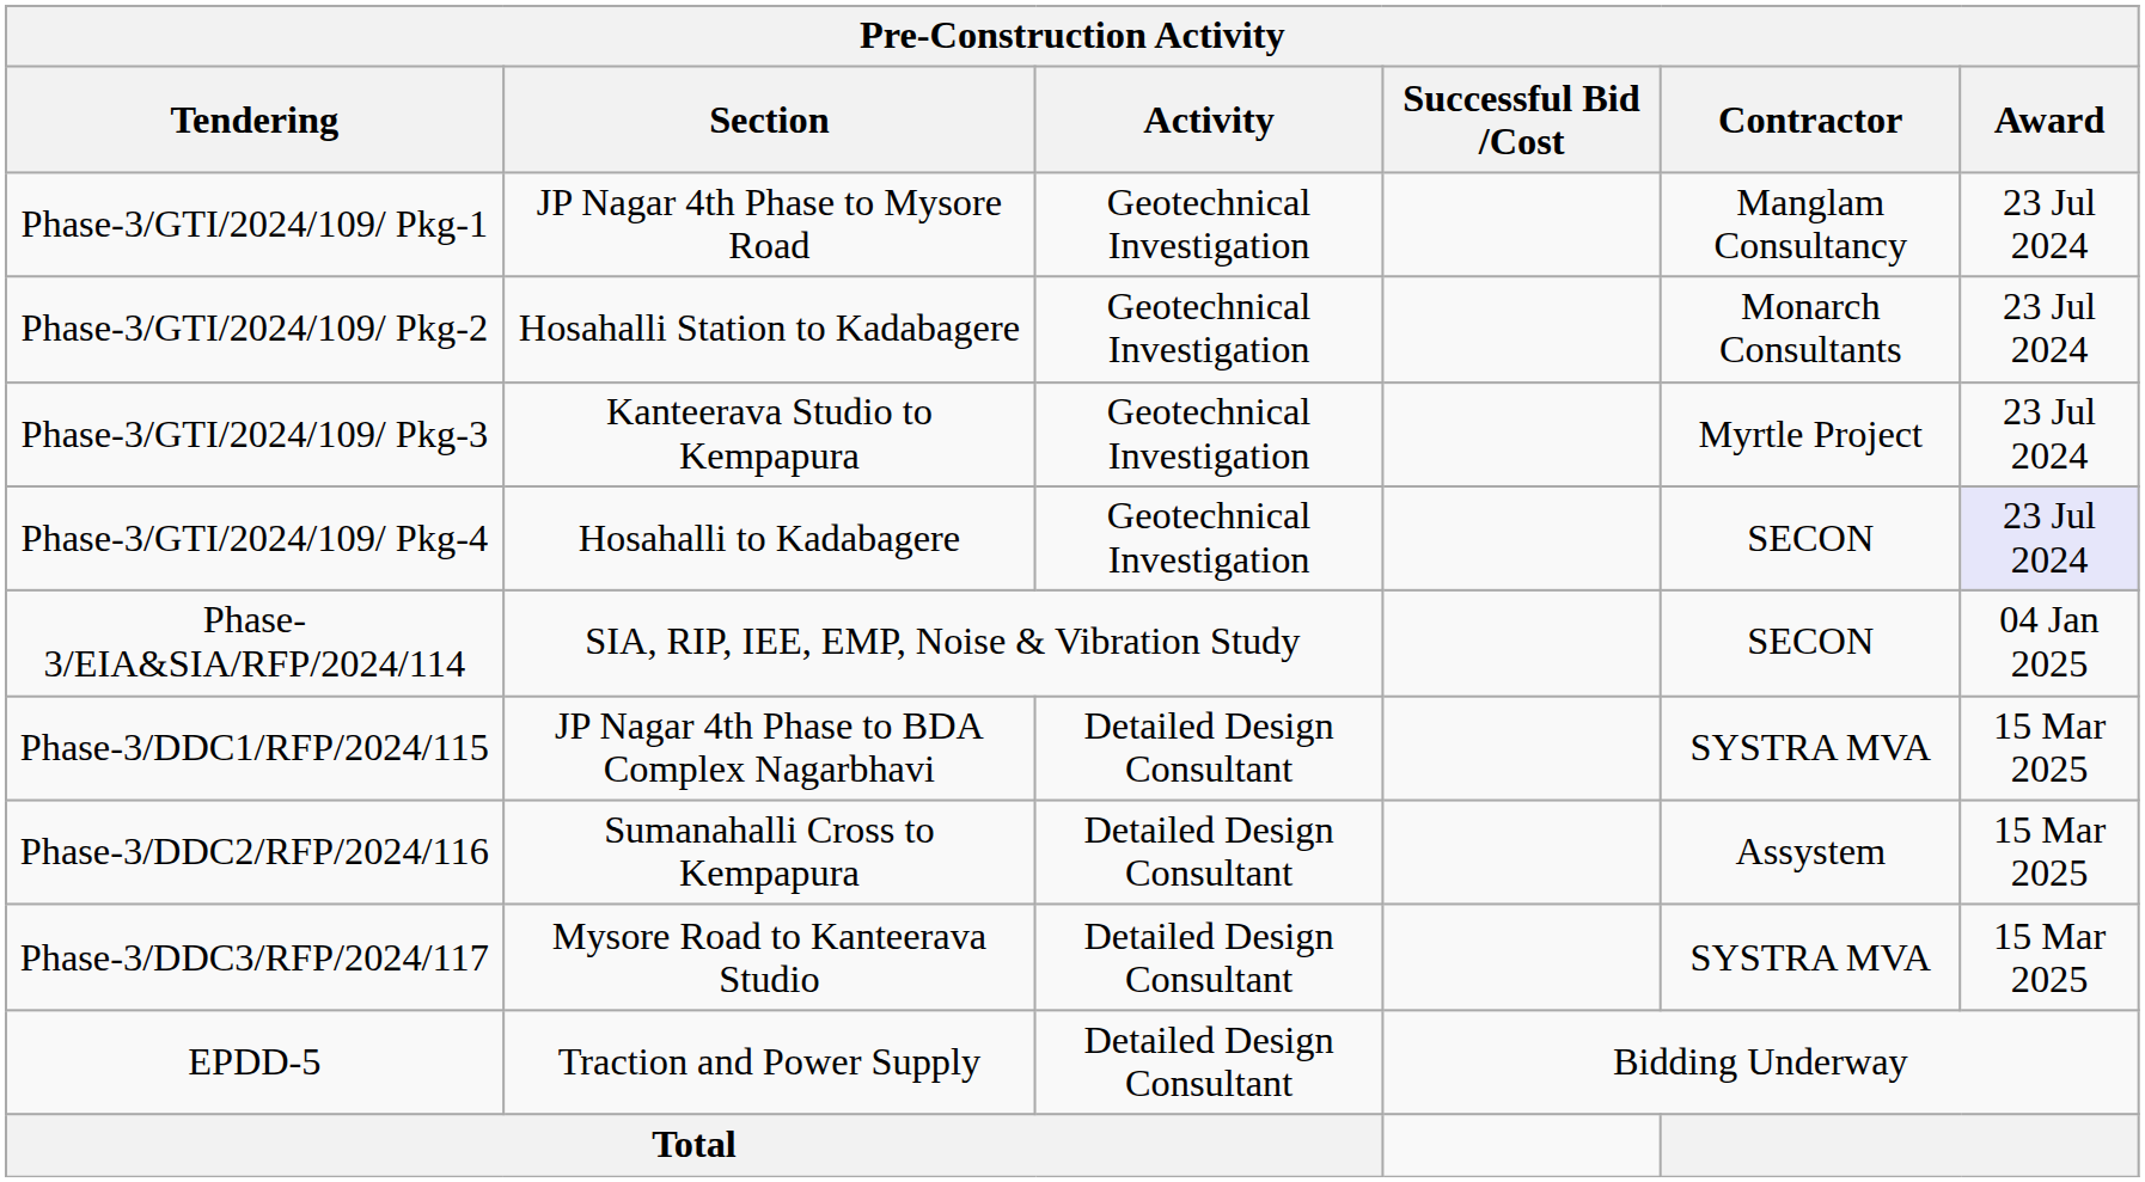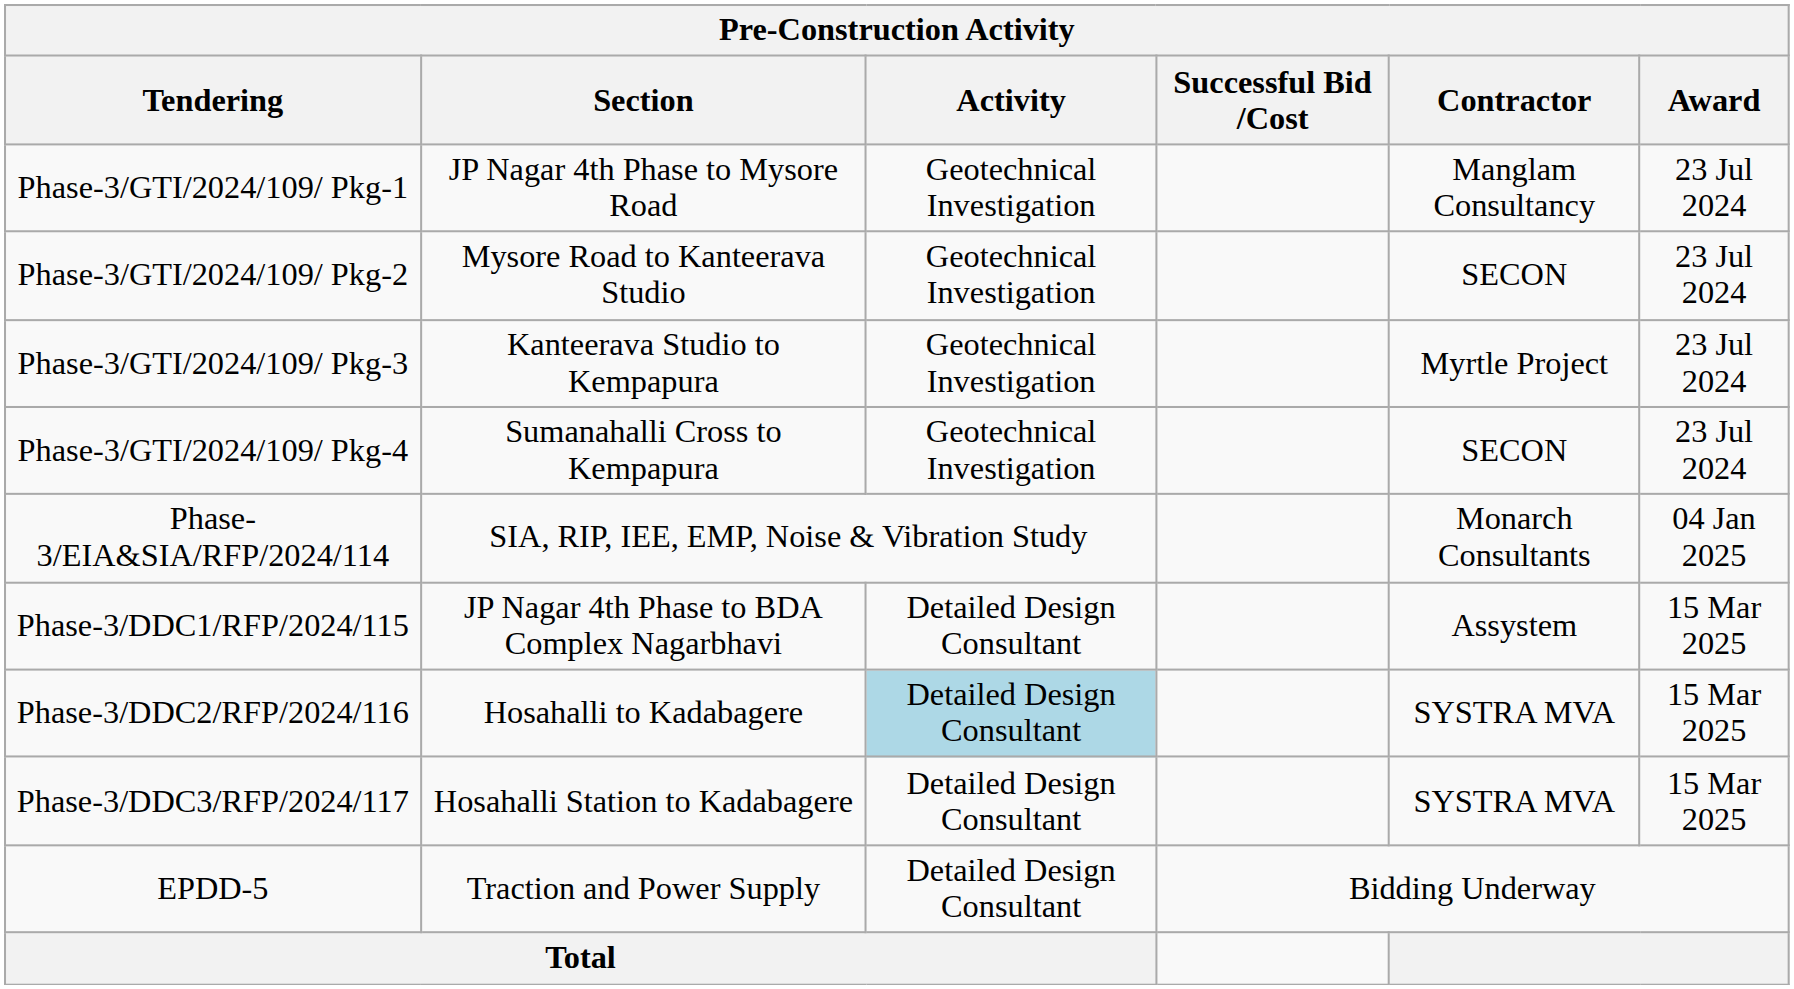Phase-3/GTI/2024/109/ Pkg-2 | Section: Hosahalli Station to Kadabagere -> Mysore Road to Kanteerava Studio
Phase-3/GTI/2024/109/ Pkg-2 | Contractor: Monarch Consultants -> SECON
Phase-3/GTI/2024/109/ Pkg-4 | Section: Hosahalli to Kadabagere -> Sumanahalli Cross to Kempapura
Phase-3/GTI/2024/109/ Pkg-4 | Award: lavender background -> no background
Phase-3/EIA&SIA/RFP/2024/114 | Contractor: SECON -> Monarch Consultants
Phase-3/DDC1/RFP/2024/115 | Contractor: SYSTRA MVA -> Assystem
Phase-3/DDC2/RFP/2024/116 | Section: Sumanahalli Cross to Kempapura -> Hosahalli to Kadabagere
Phase-3/DDC2/RFP/2024/116 | Activity: no background -> lightblue background
Phase-3/DDC2/RFP/2024/116 | Contractor: Assystem -> SYSTRA MVA
Phase-3/DDC3/RFP/2024/117 | Section: Mysore Road to Kanteerava Studio -> Hosahalli Station to Kadabagere
